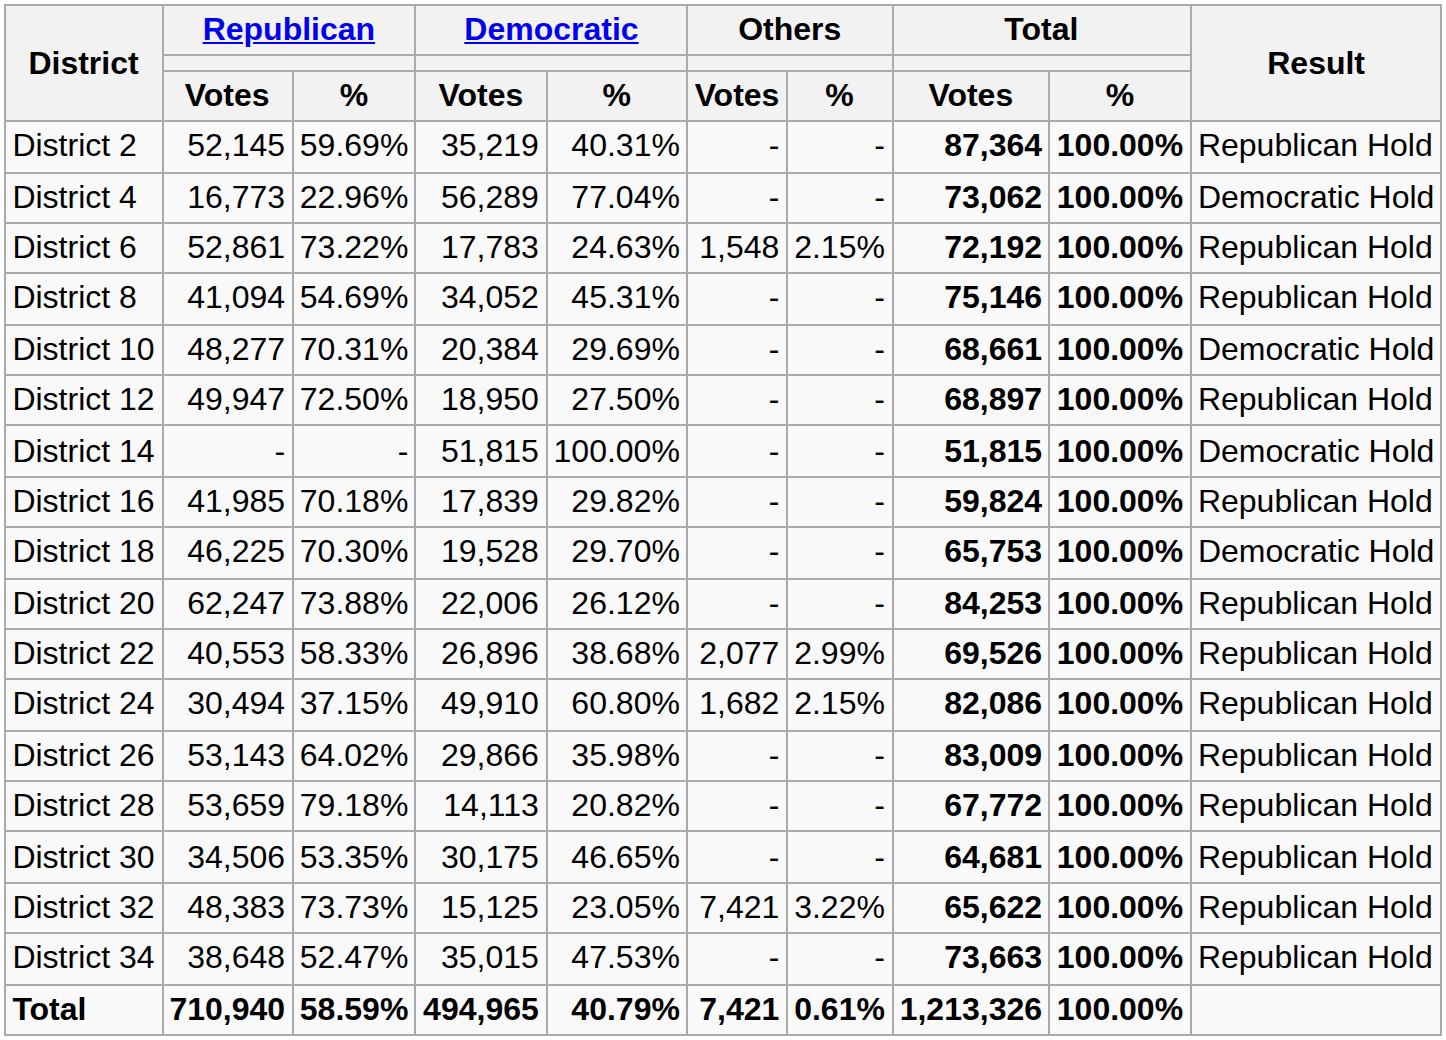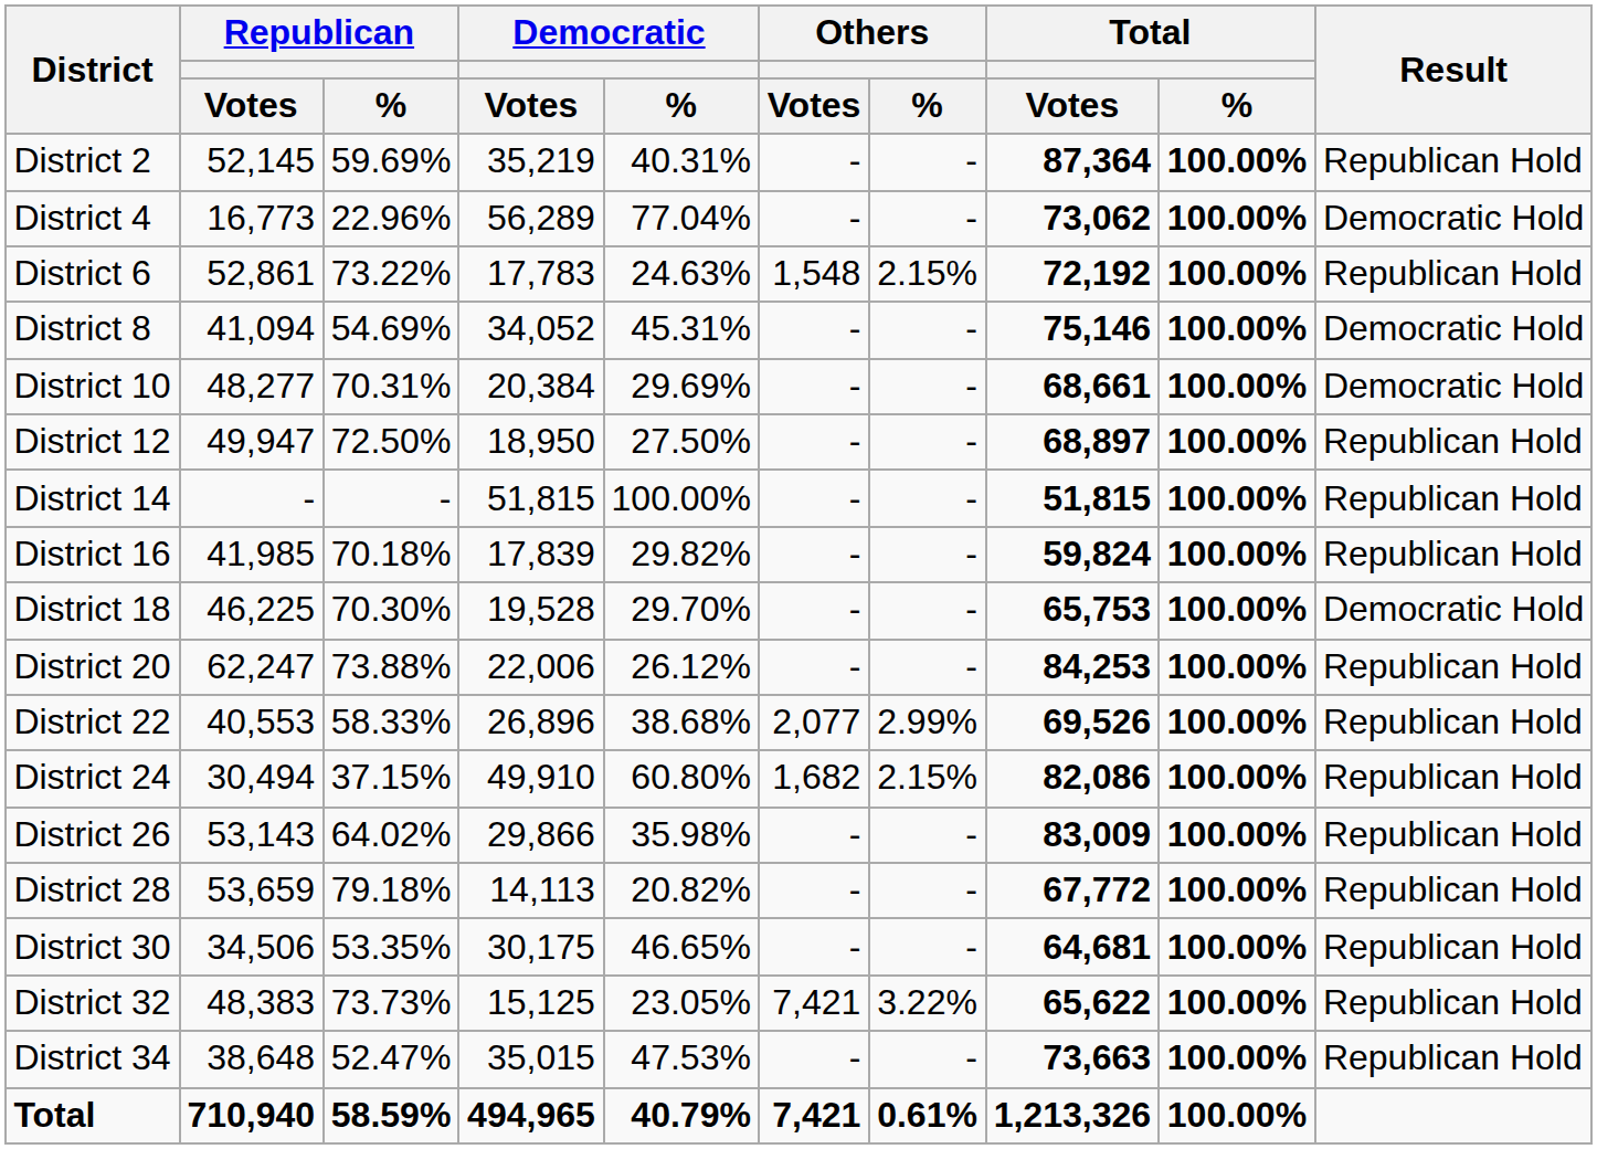District 8 | Result: Republican Hold -> Democratic Hold
District 14 | Result: Democratic Hold -> Republican Hold
